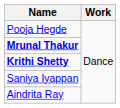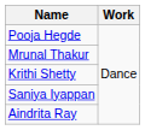Mrunal Thakur | Name: bold -> normal
Krithi Shetty | Name: bold -> normal
